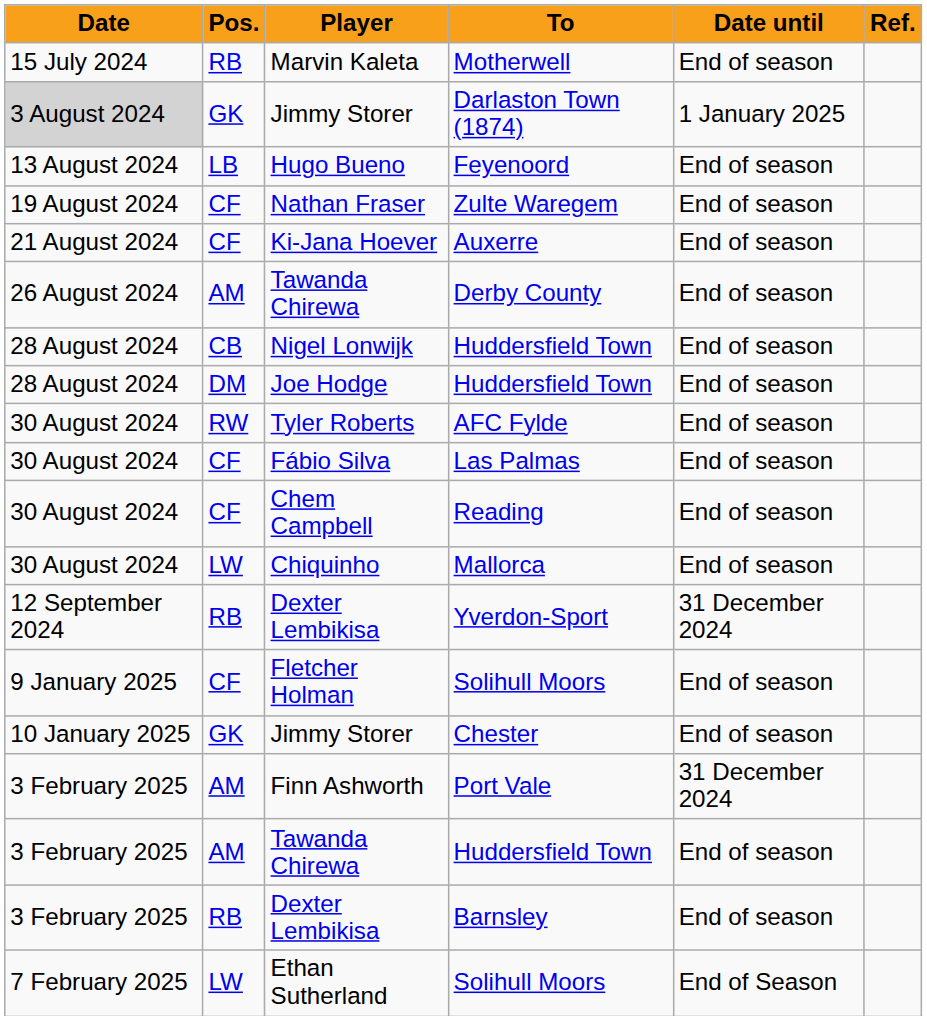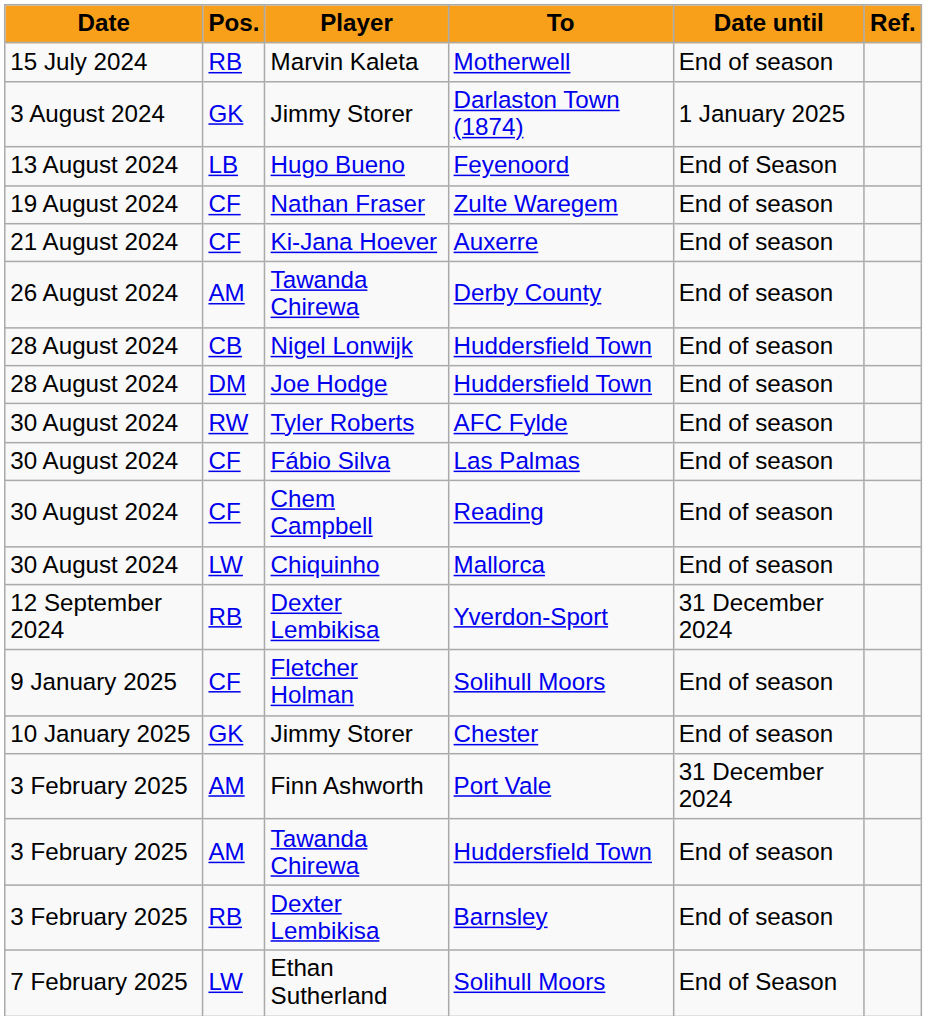Jimmy Storer / Darlaston Town (1874) | Date: lightgrey background -> no background
Hugo Bueno | Date until: End of season -> End of Season
